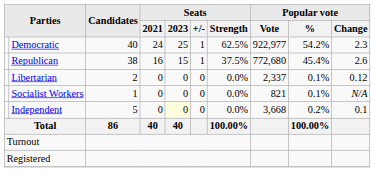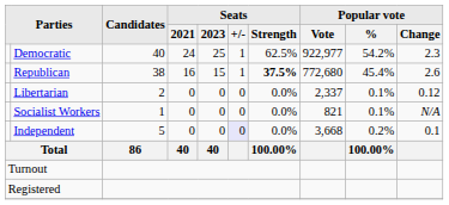Republican | Seats / Strength: normal -> bold
Independent | Seats / 2023: lightyellow background -> no background
Independent | Seats / +/-: no background -> lavender background
